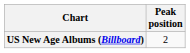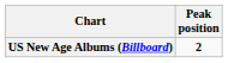US New Age Albums (Billboard) | Peak position: normal -> bold
